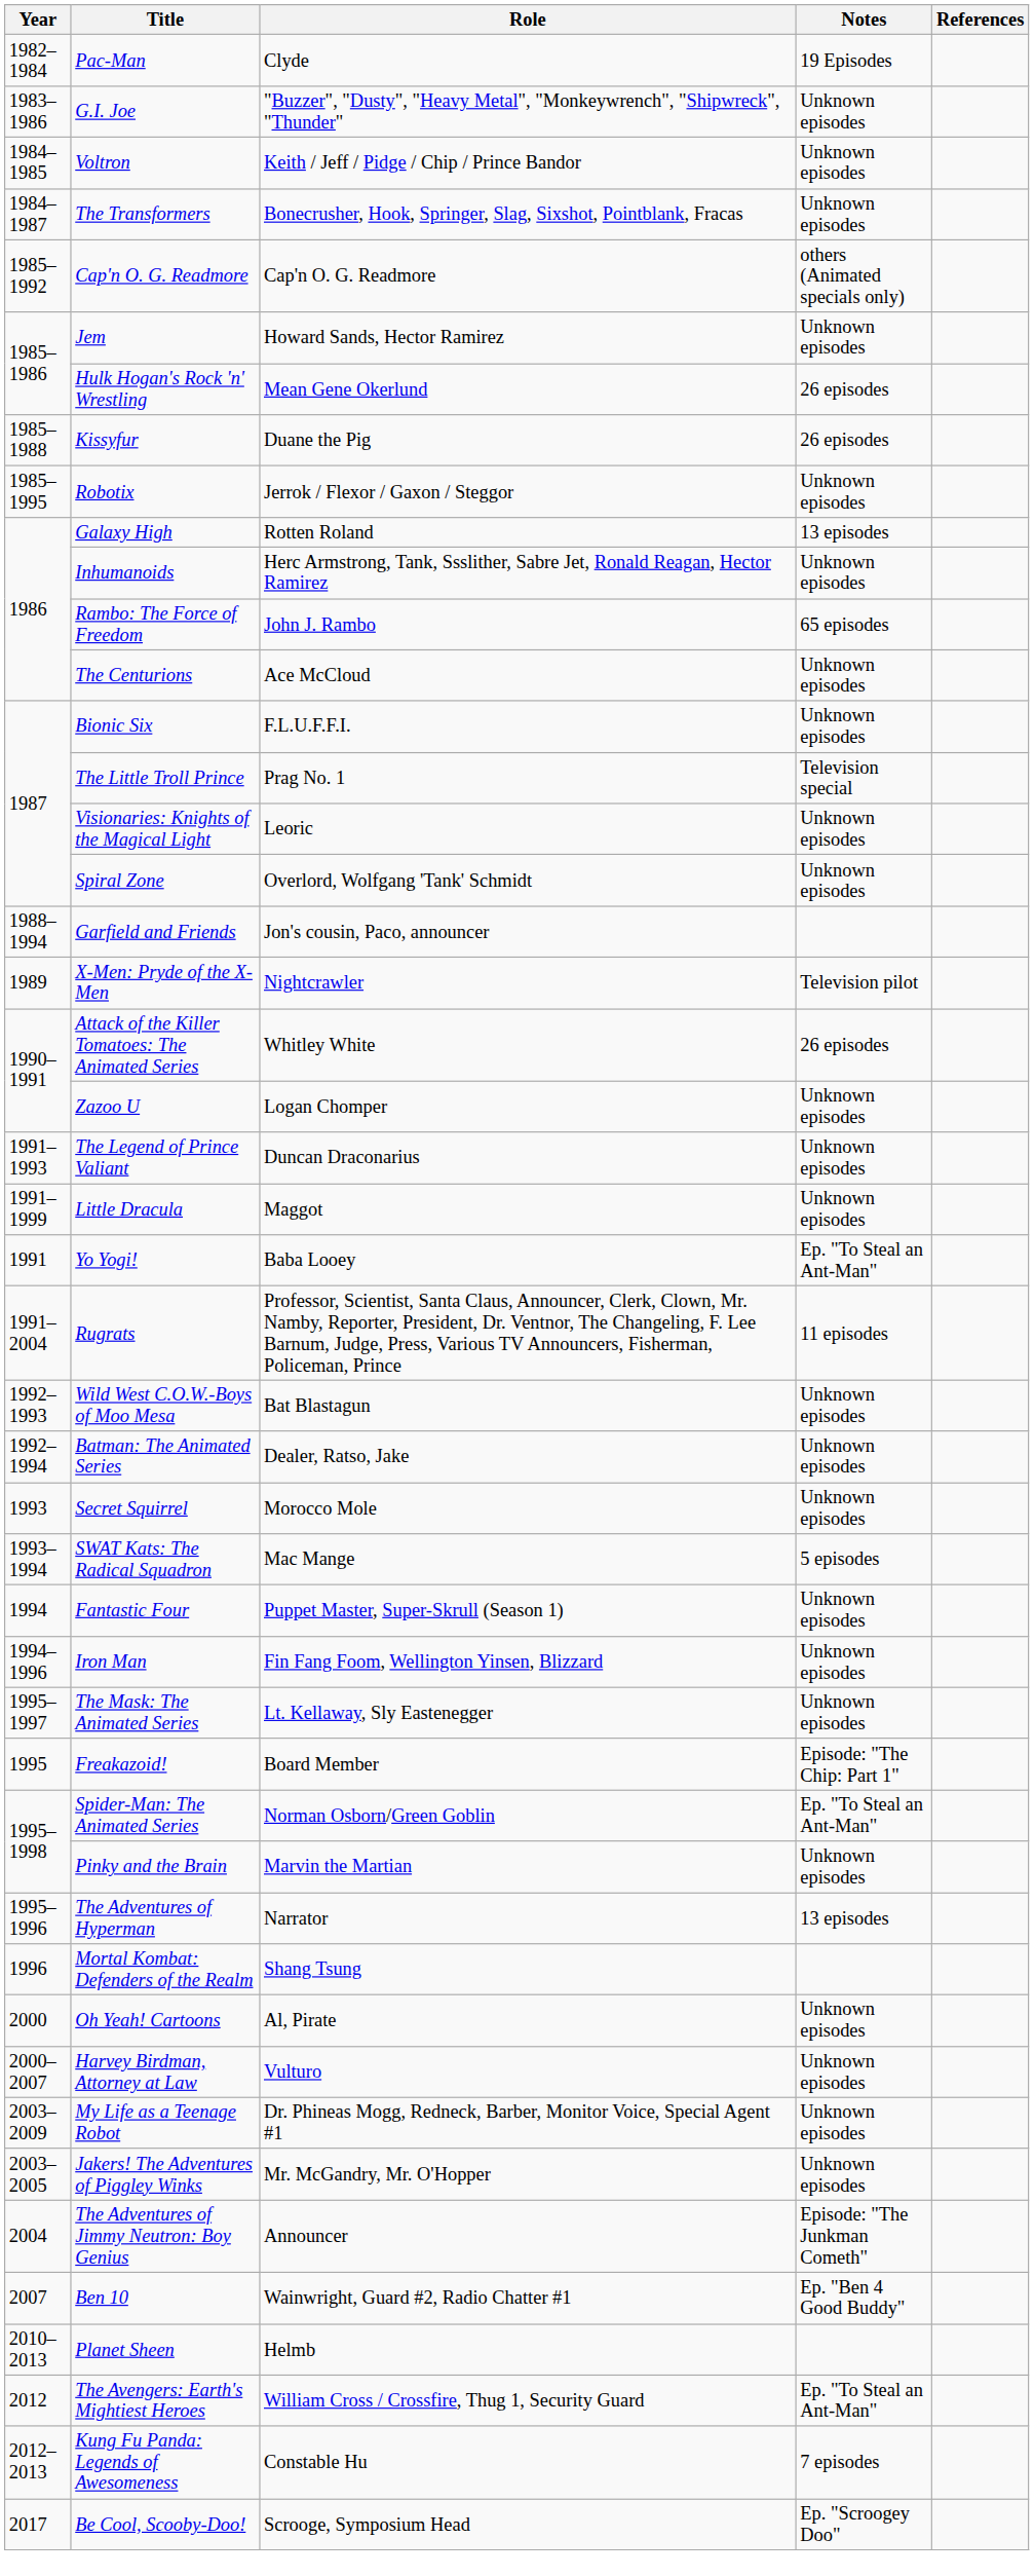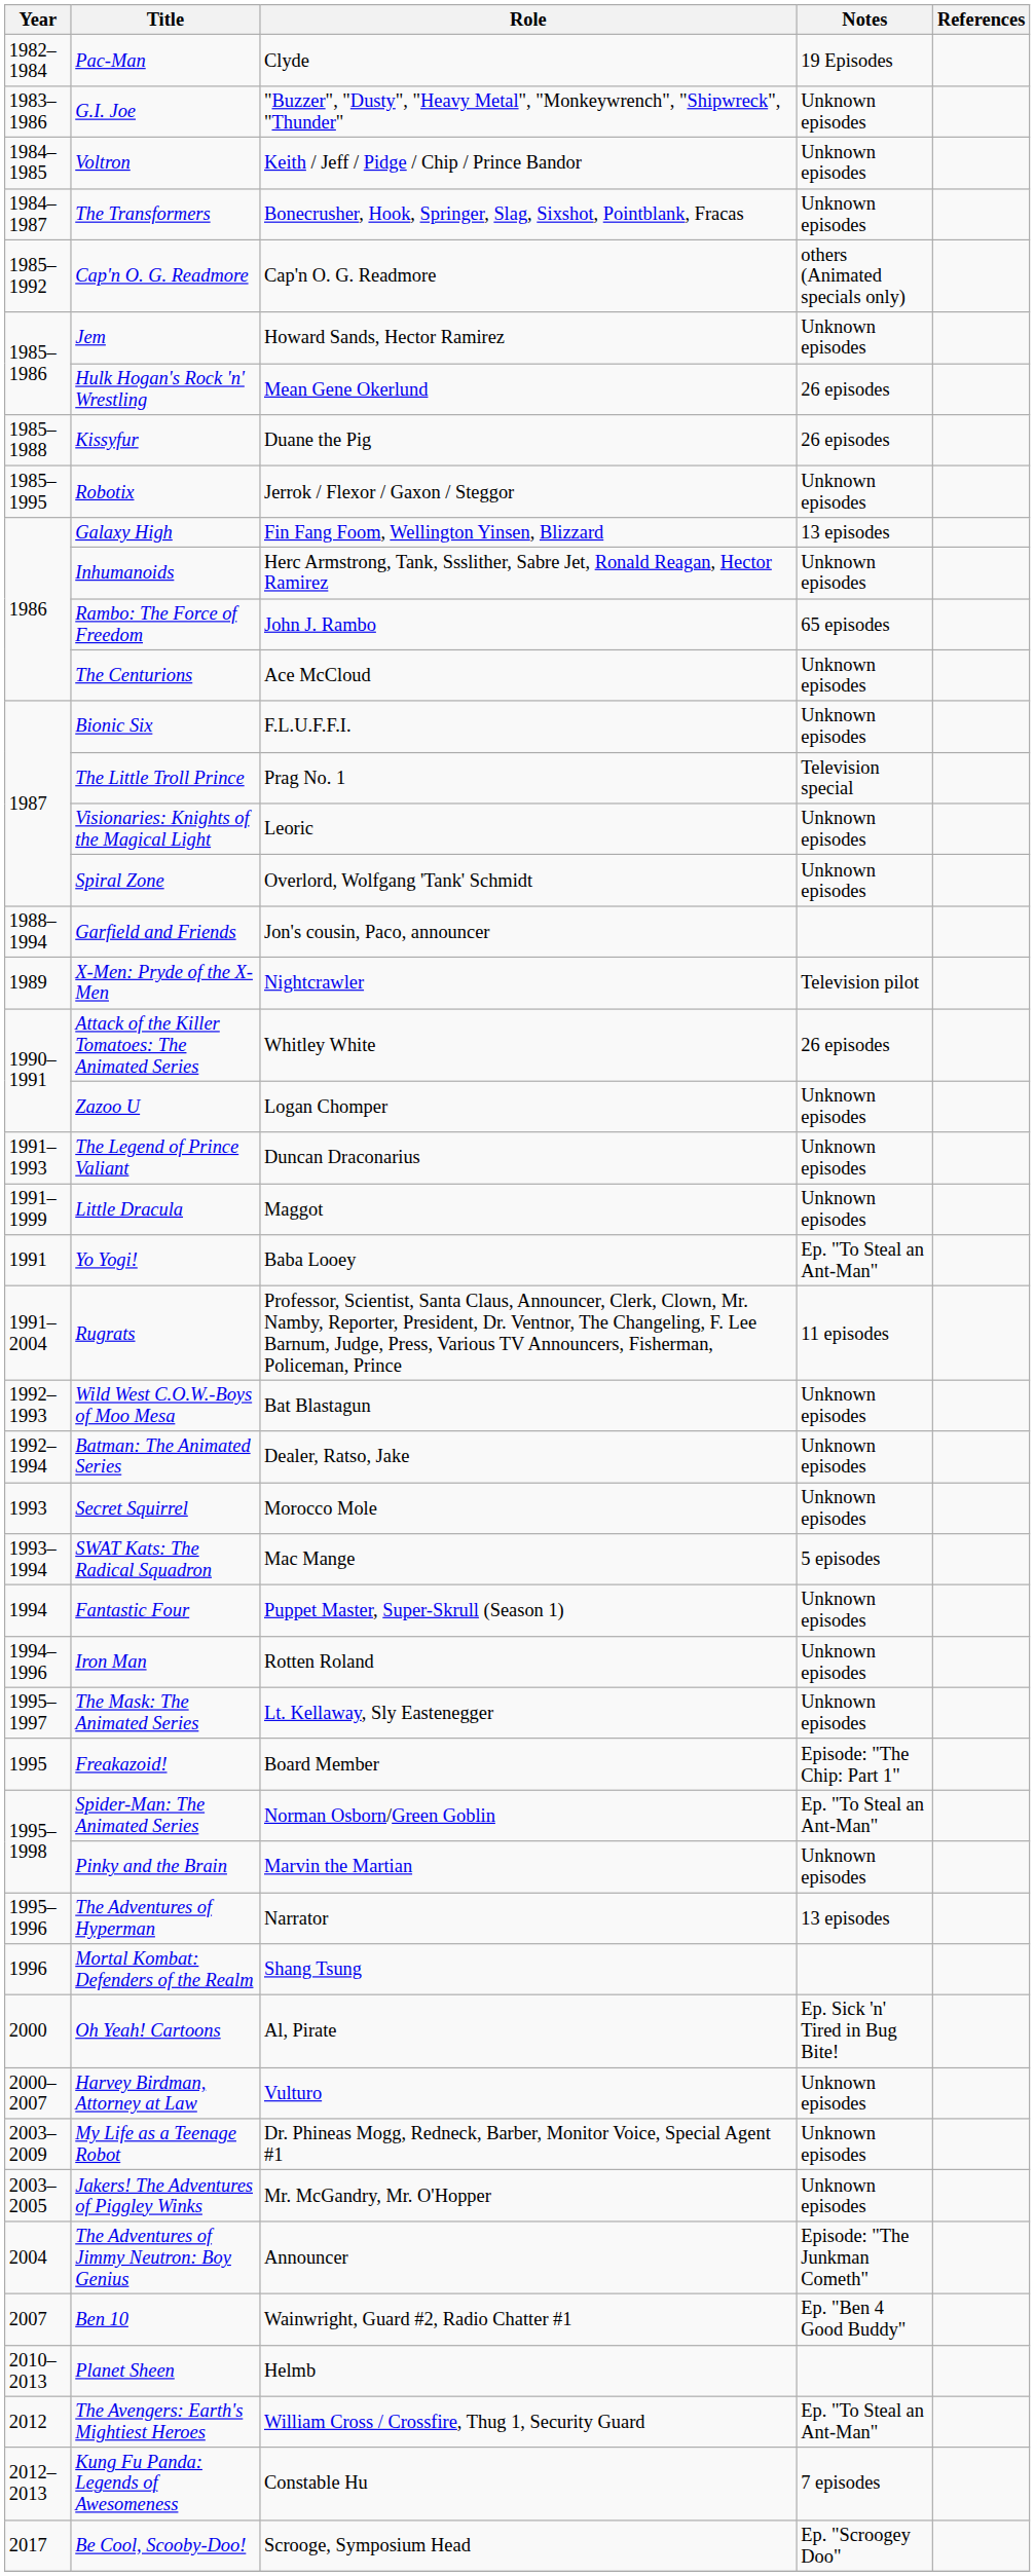Galaxy High | Role: Rotten Roland -> Fin Fang Foom, Wellington Yinsen, Blizzard
Iron Man | Role: Fin Fang Foom, Wellington Yinsen, Blizzard -> Rotten Roland
Oh Yeah! Cartoons | Notes: Unknown episodes -> Ep. Sick 'n' Tired in Bug Bite!
